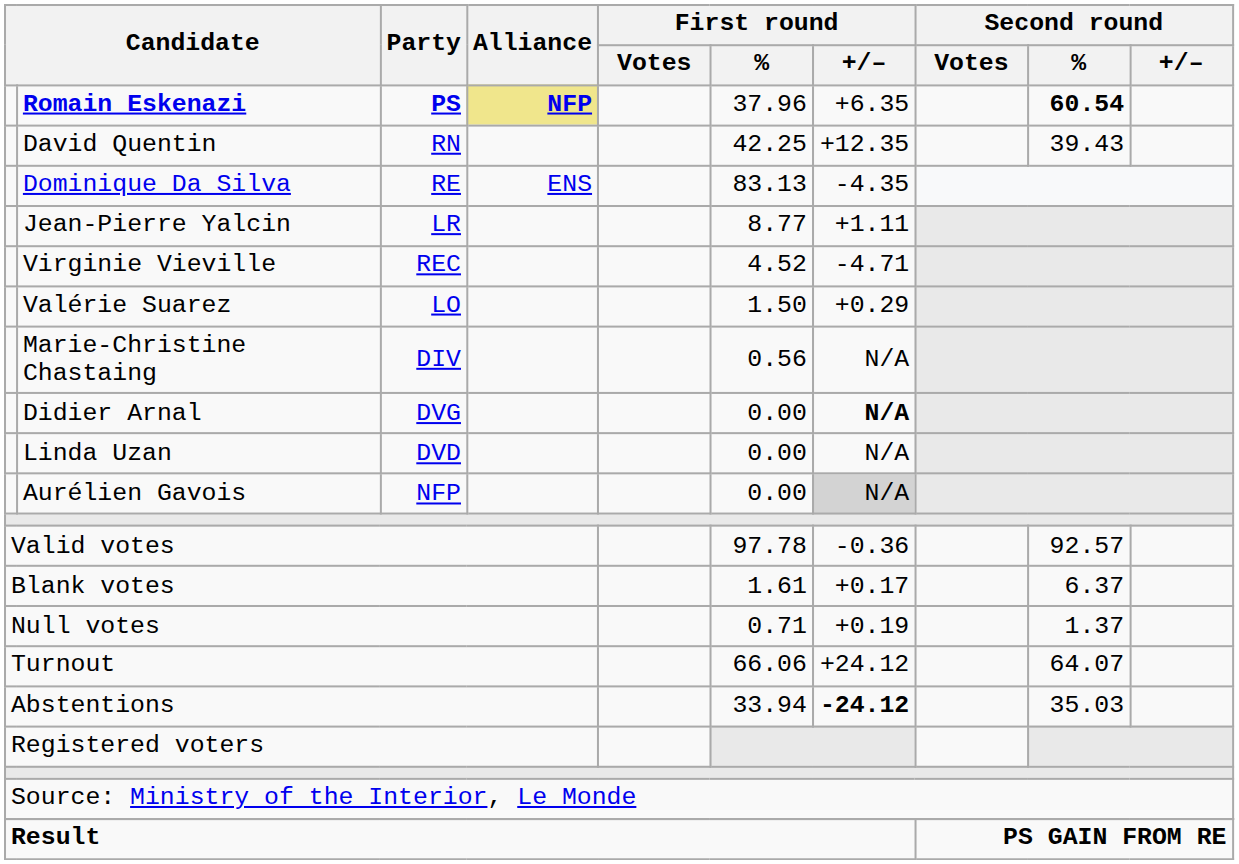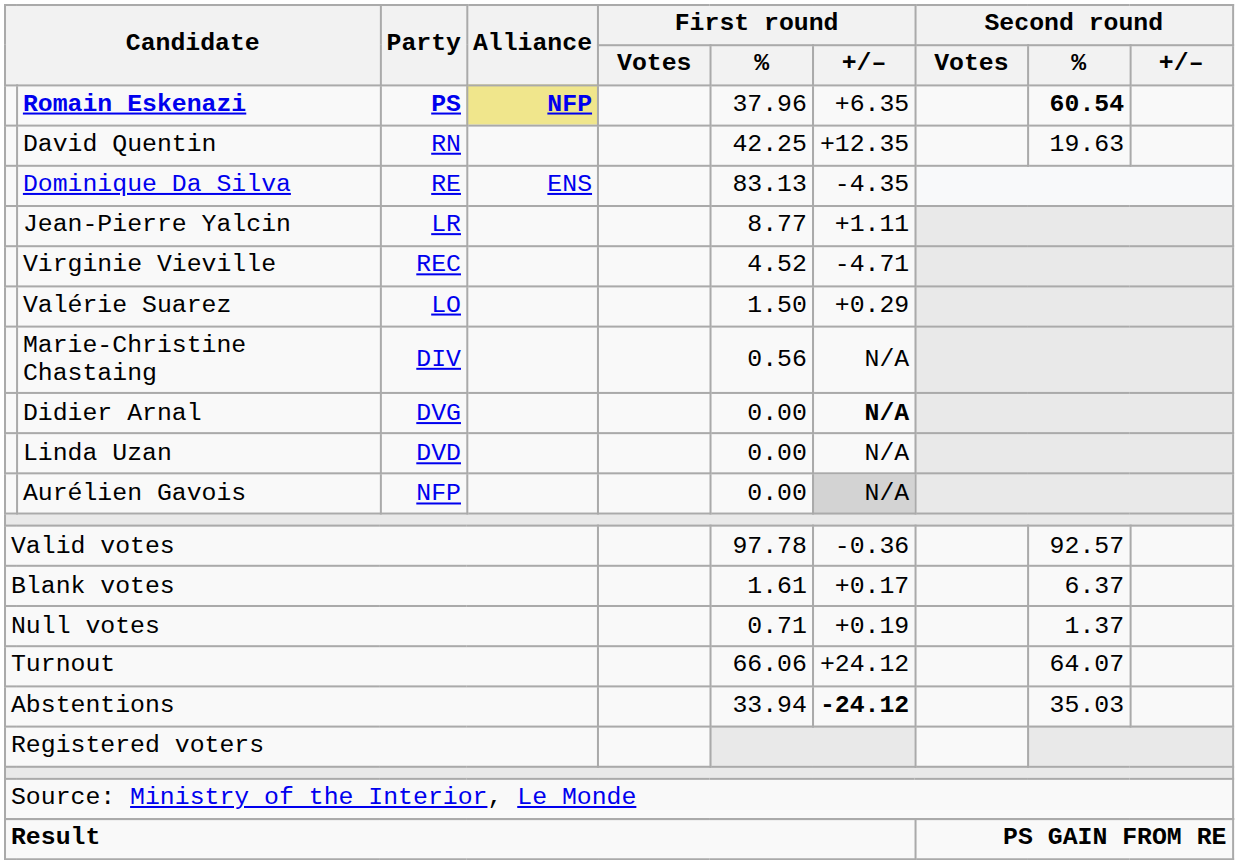David Quentin | Second round / %: 39.43 -> 19.63
